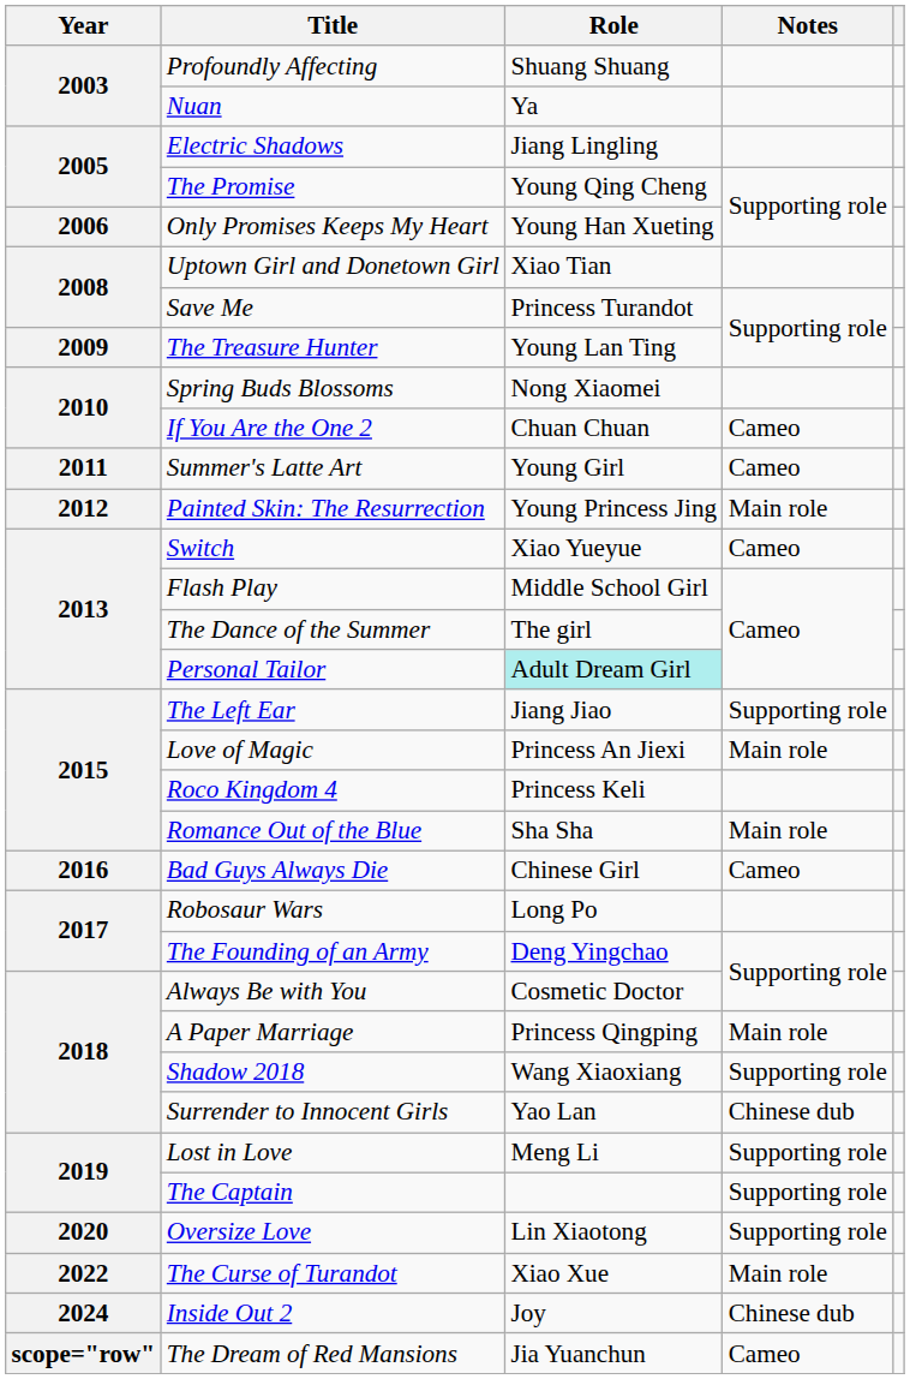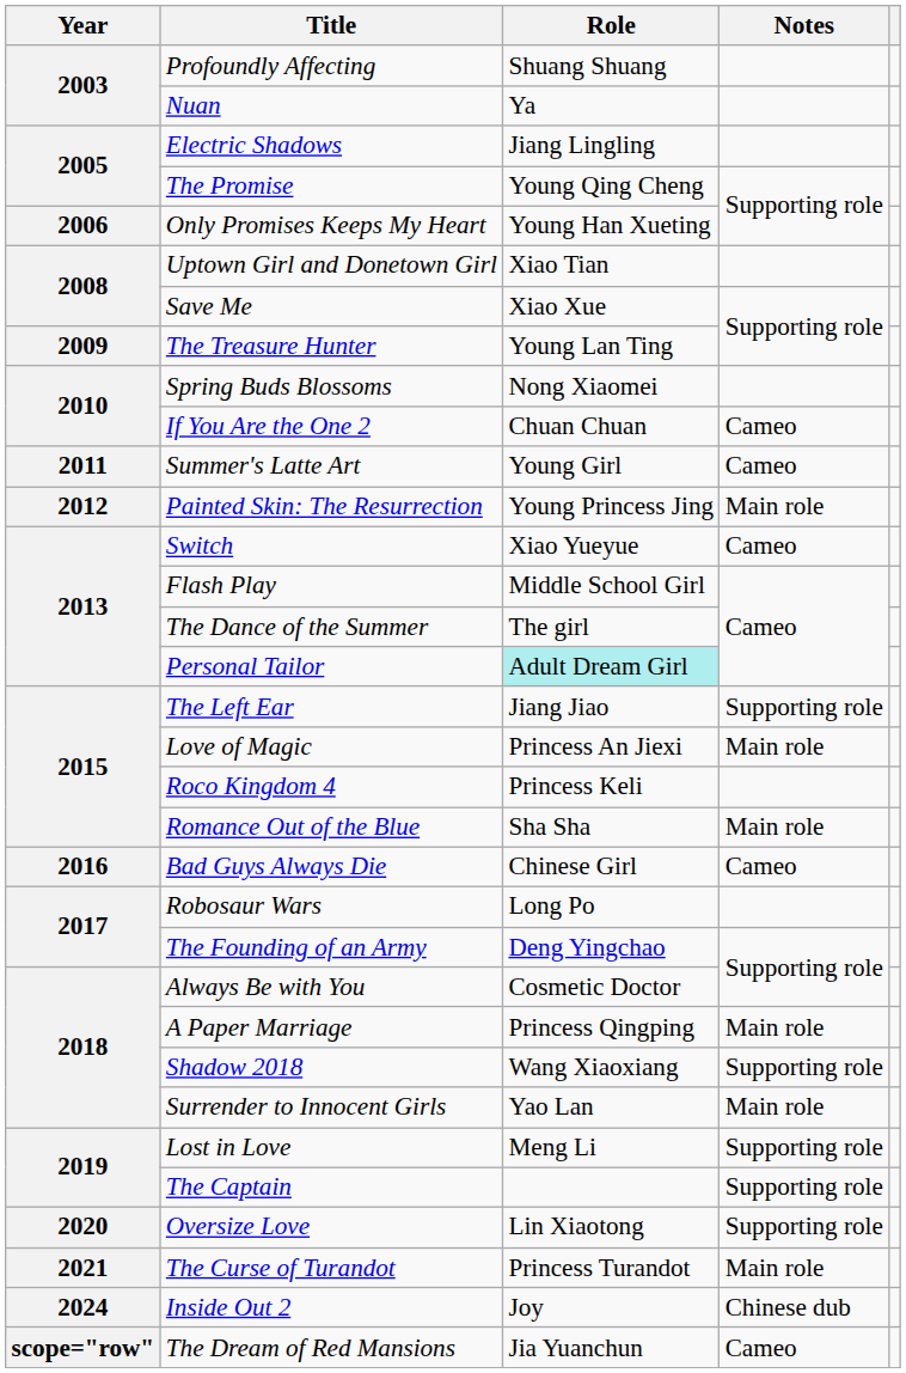Save Me | Role: Princess Turandot -> Xiao Xue
Surrender to Innocent Girls | Notes: Chinese dub -> Main role
The Curse of Turandot | Year: 2022 -> 2021
The Curse of Turandot | Role: Xiao Xue -> Princess Turandot
